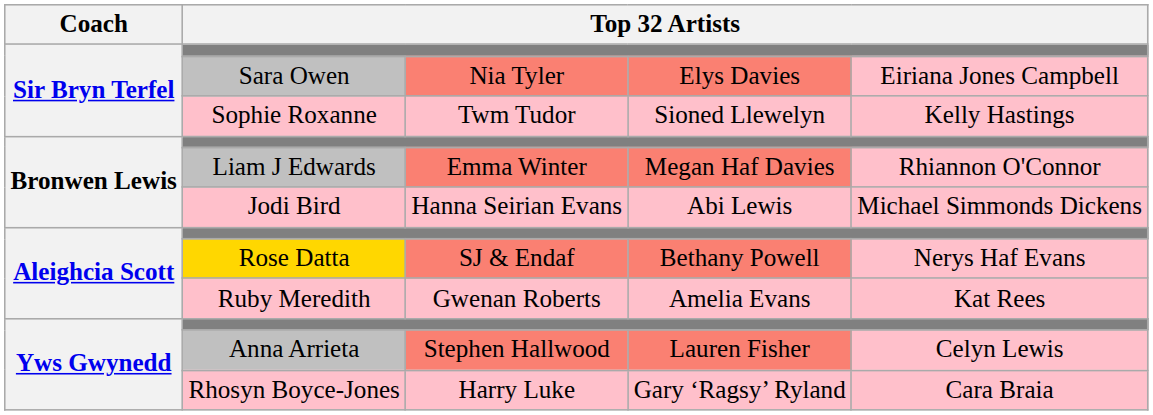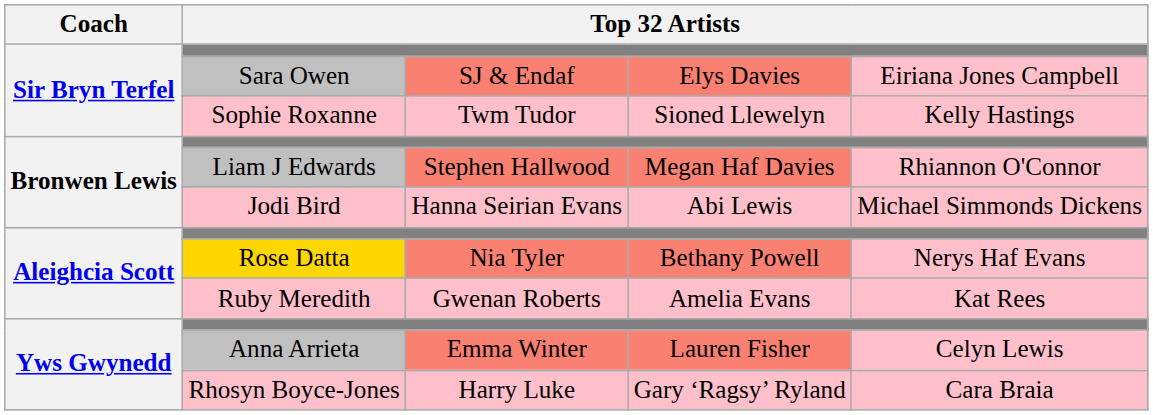Sara Owen | column 3: Nia Tyler -> SJ & Endaf
Liam J Edwards | column 3: Emma Winter -> Stephen Hallwood
Rose Datta | column 3: SJ & Endaf -> Nia Tyler
Anna Arrieta | column 3: Stephen Hallwood -> Emma Winter
